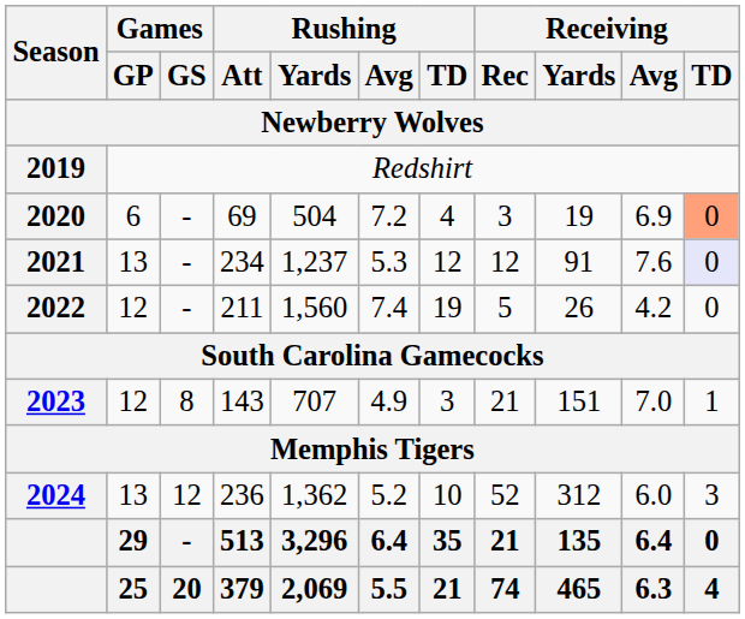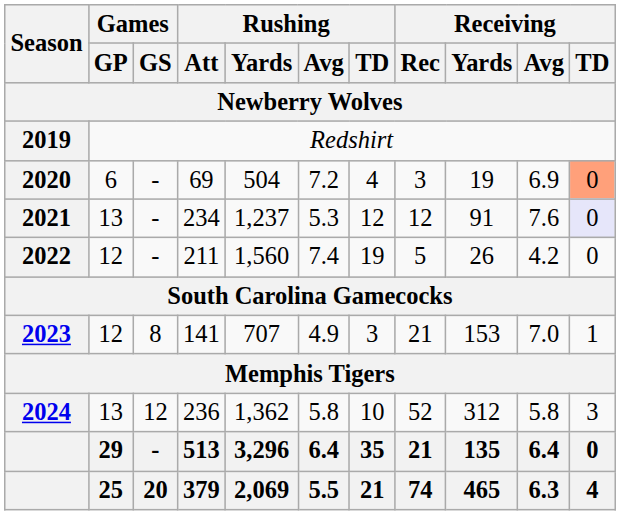2023 | Rushing / Att: 143 -> 141
2023 | Receiving / Yards: 151 -> 153
2024 | Rushing / Avg: 5.2 -> 5.8
2024 | Receiving / Avg: 6.0 -> 5.8
